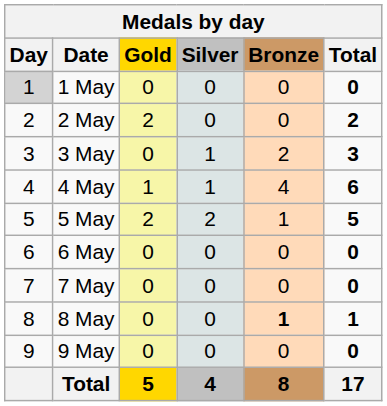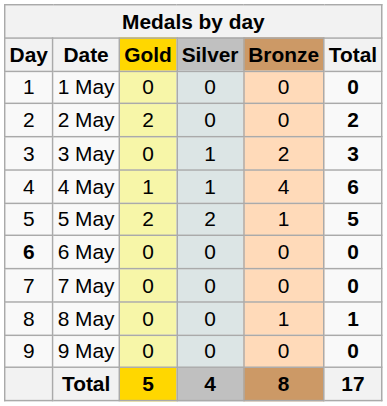1 May | Day: lightgrey background -> no background
6 May | Day: normal -> bold
8 May | Bronze: bold -> normal
